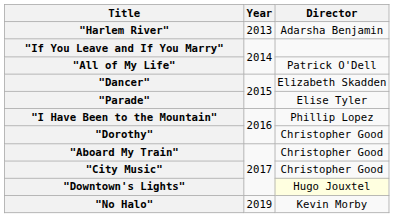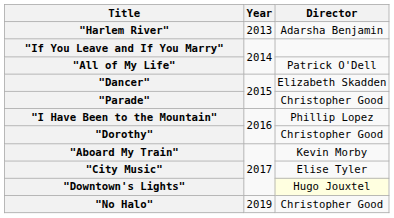"Parade" | Director: Elise Tyler -> Christopher Good
"Aboard My Train" | Director: Christopher Good -> Kevin Morby
"City Music" | Director: Christopher Good -> Elise Tyler
"No Halo" | Director: Kevin Morby -> Christopher Good
